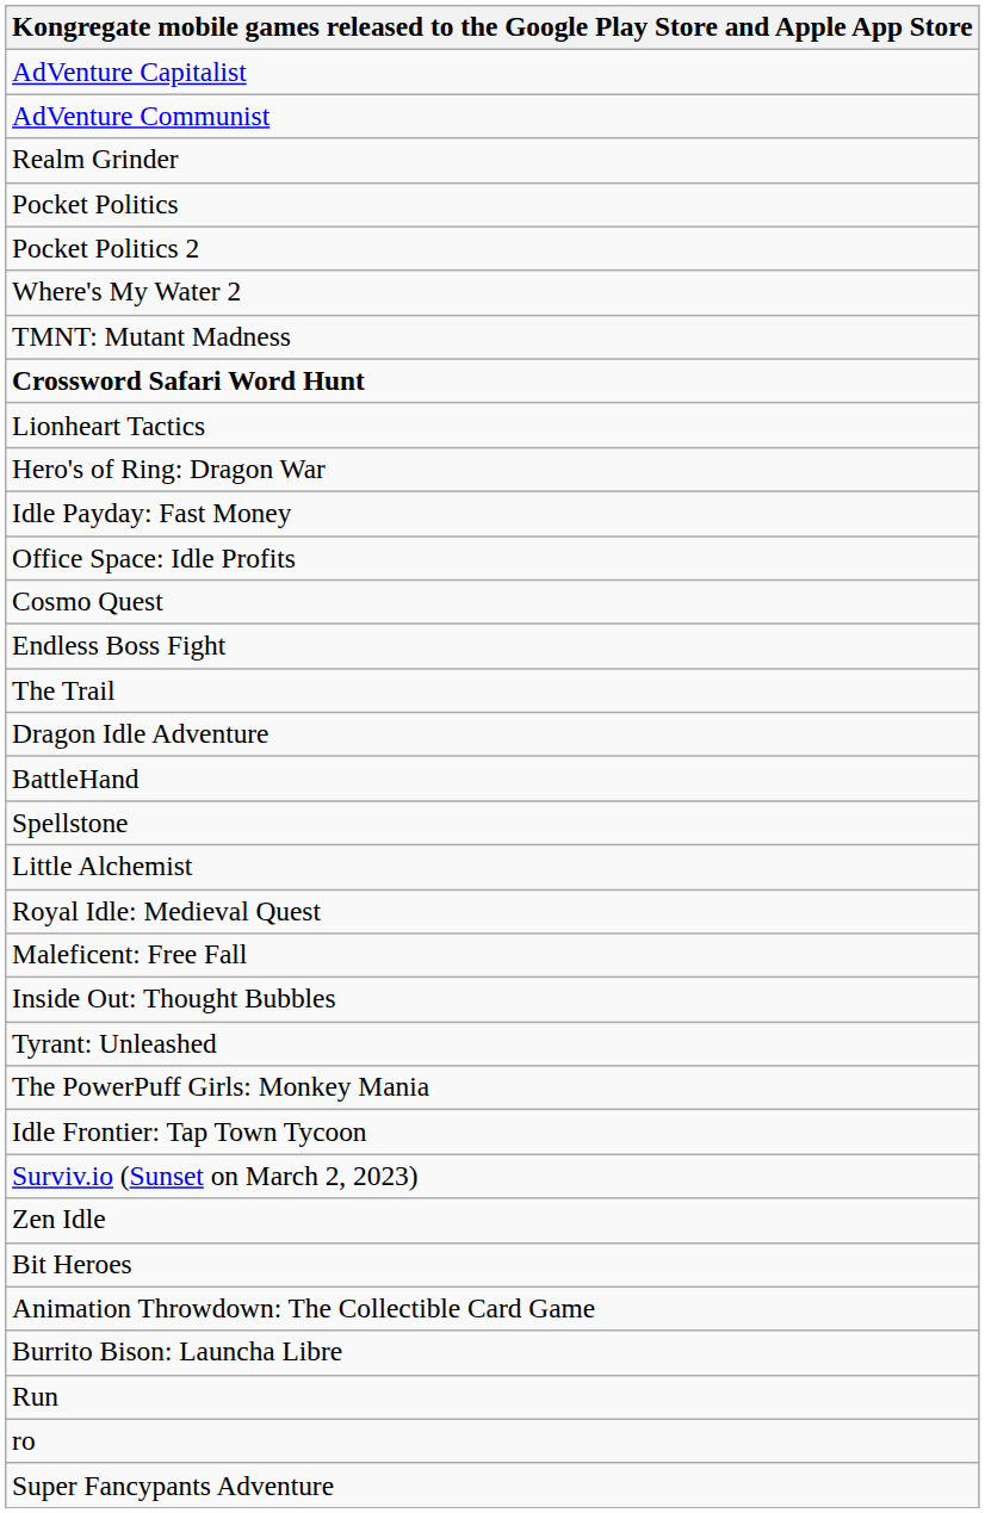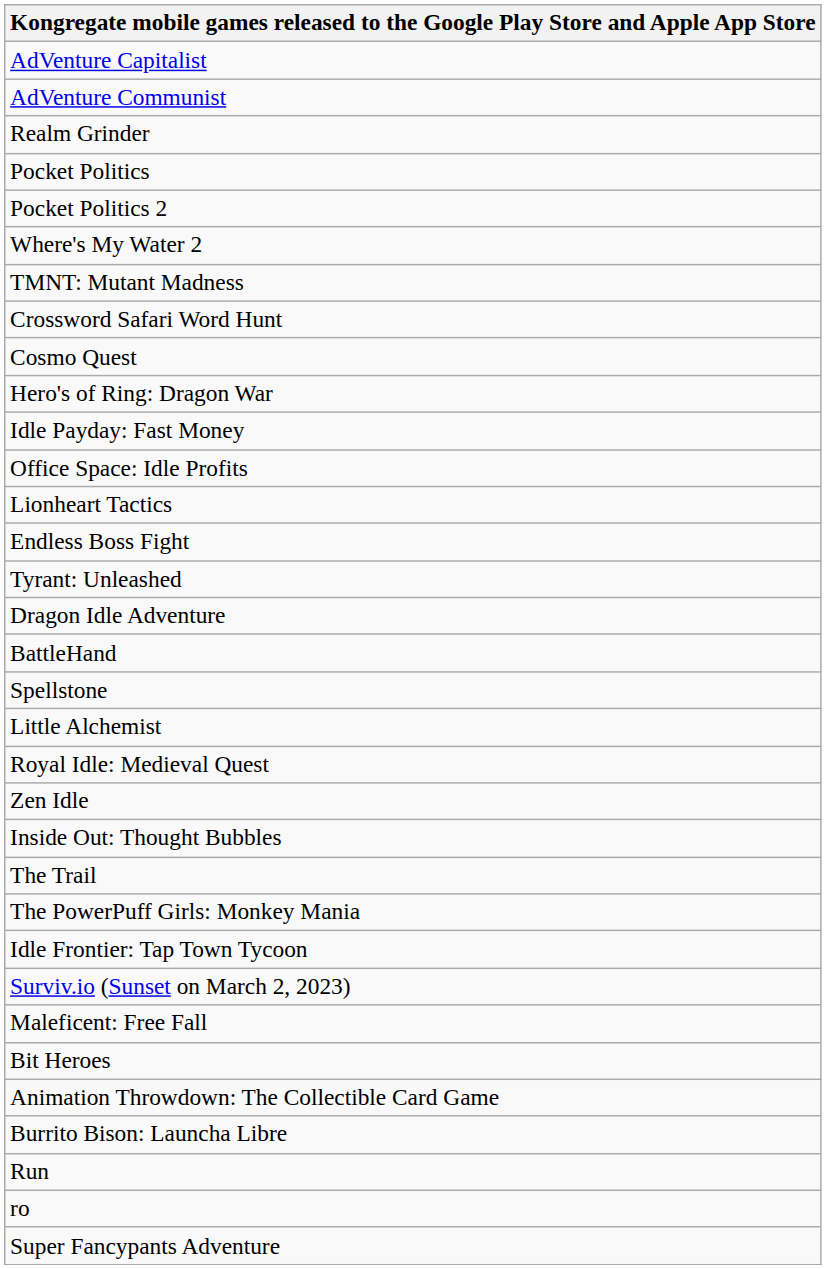row 9 | column 1: bold -> normal
row 10 | column 1: Lionheart Tactics -> Cosmo Quest
row 14 | column 1: Cosmo Quest -> Lionheart Tactics
row 16 | column 1: The Trail -> Tyrant: Unleashed
row 22 | column 1: Maleficent: Free Fall -> Zen Idle
row 24 | column 1: Tyrant: Unleashed -> The Trail
row 28 | column 1: Zen Idle -> Maleficent: Free Fall
